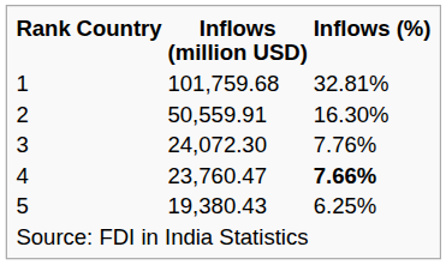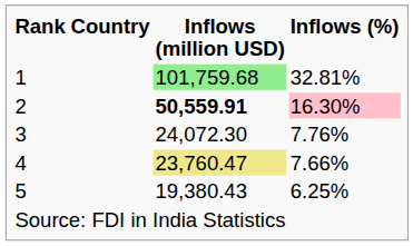1 | Inflows (million USD): no background -> lightgreen background
2 | Inflows (million USD): normal -> bold
2 | Inflows (%): no background -> pink background
4 | Inflows (million USD): no background -> khaki background
4 | Inflows (%): bold -> normal
